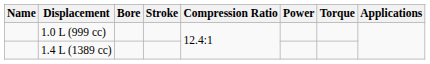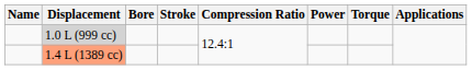1.0 L (999 cc) | Displacement: no background -> lightgrey background
1.4 L (1389 cc) | Displacement: no background -> lightsalmon background
